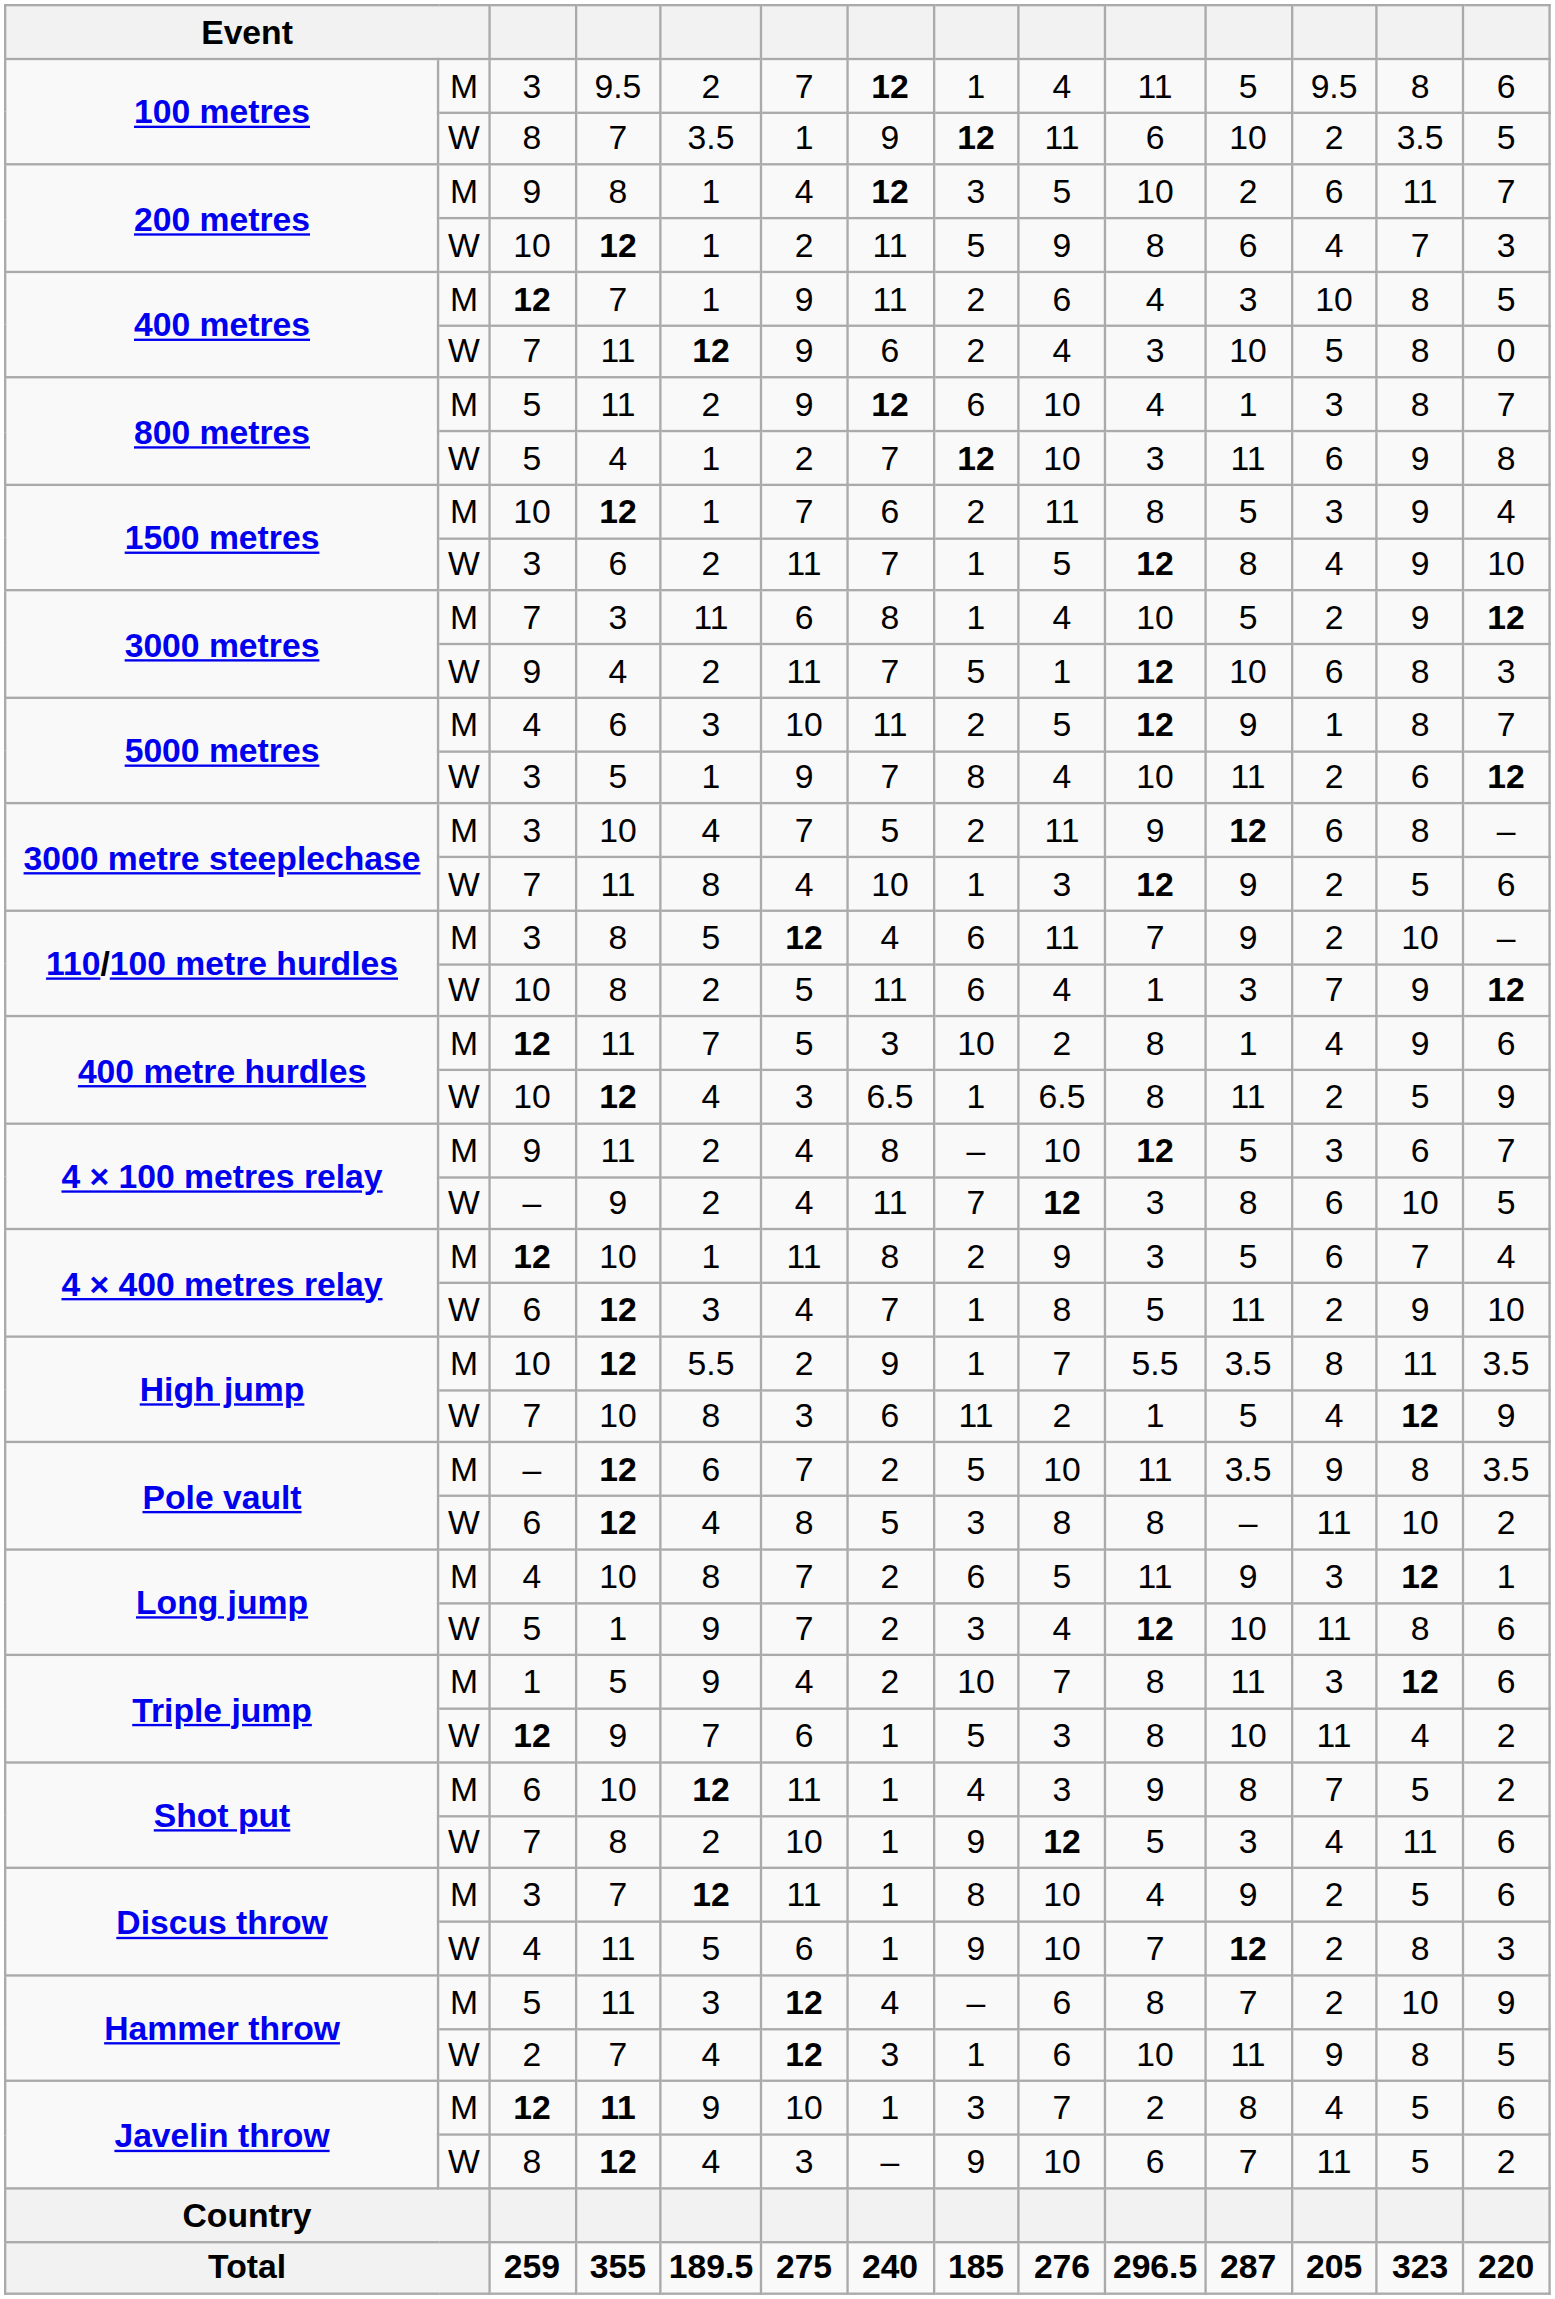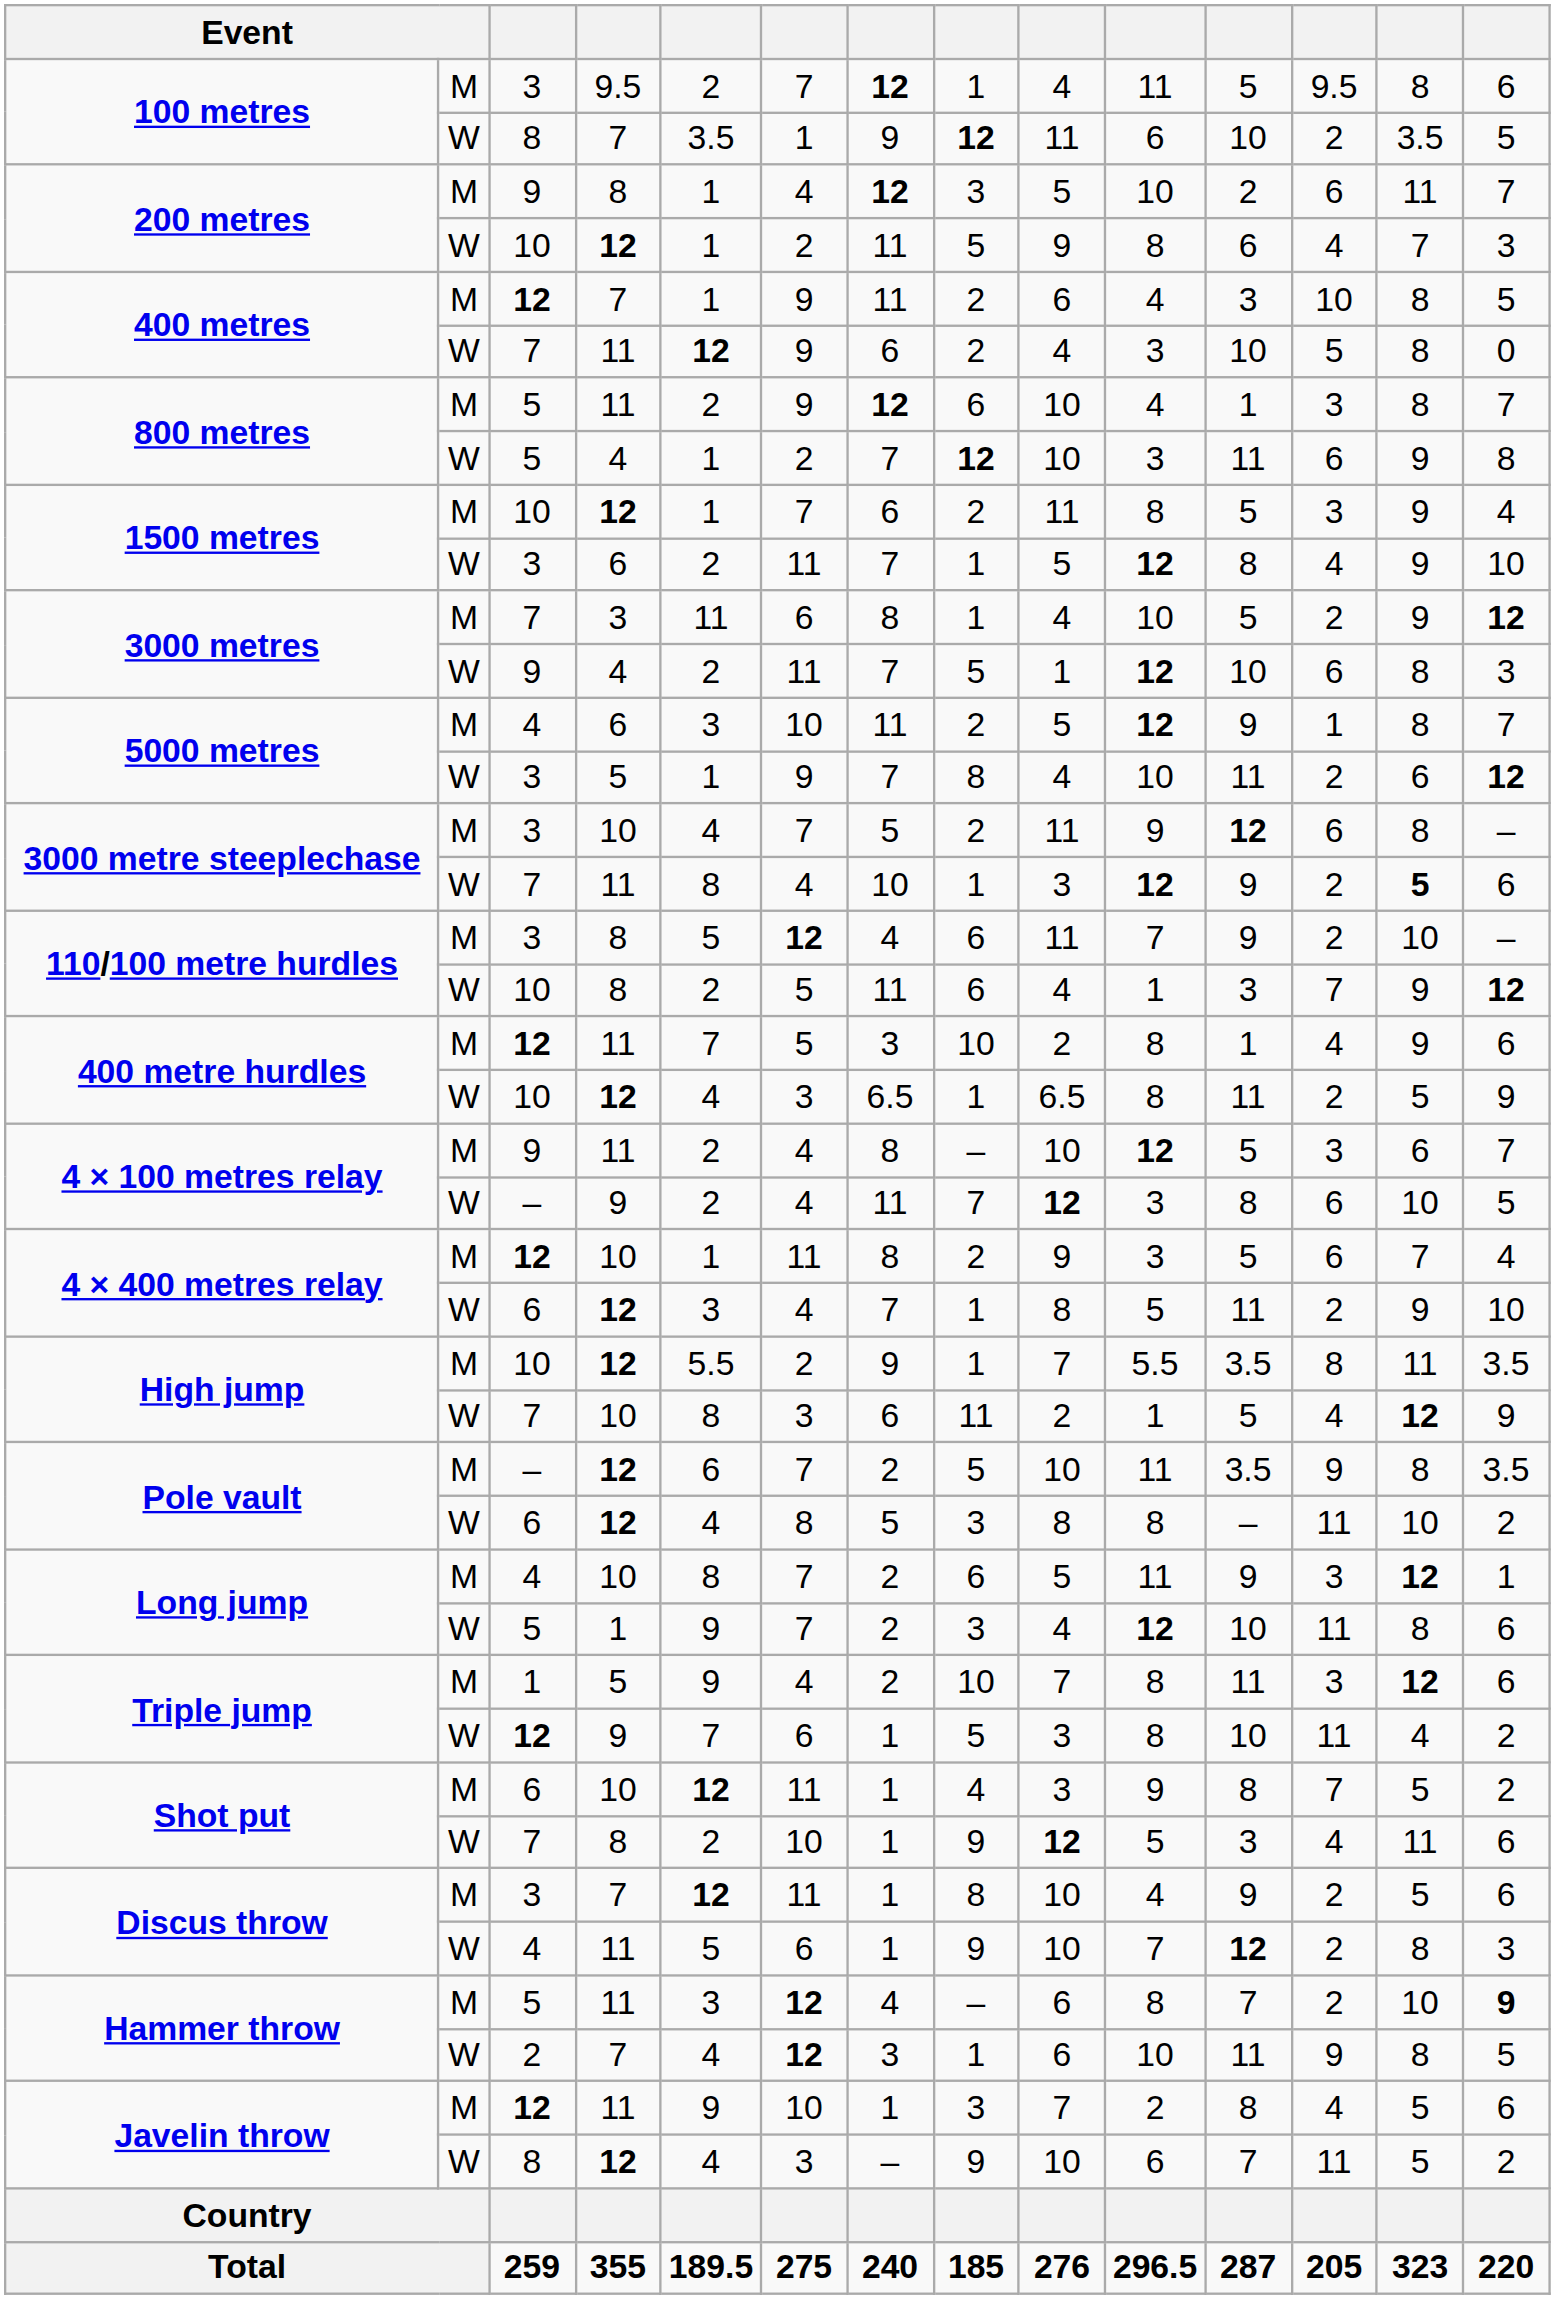3000 metre steeplechase / W | column 13: normal -> bold
Hammer throw / M | column 14: normal -> bold
Javelin throw / M | column 4: bold -> normal
